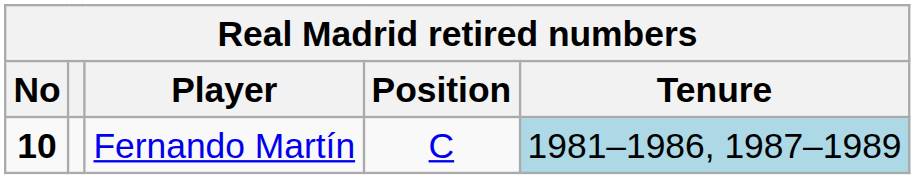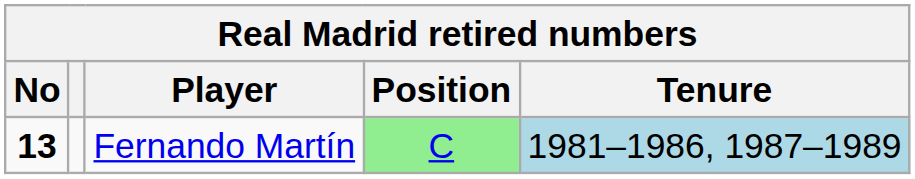Fernando Martín | No: 10 -> 13
Fernando Martín | Position: no background -> lightgreen background
